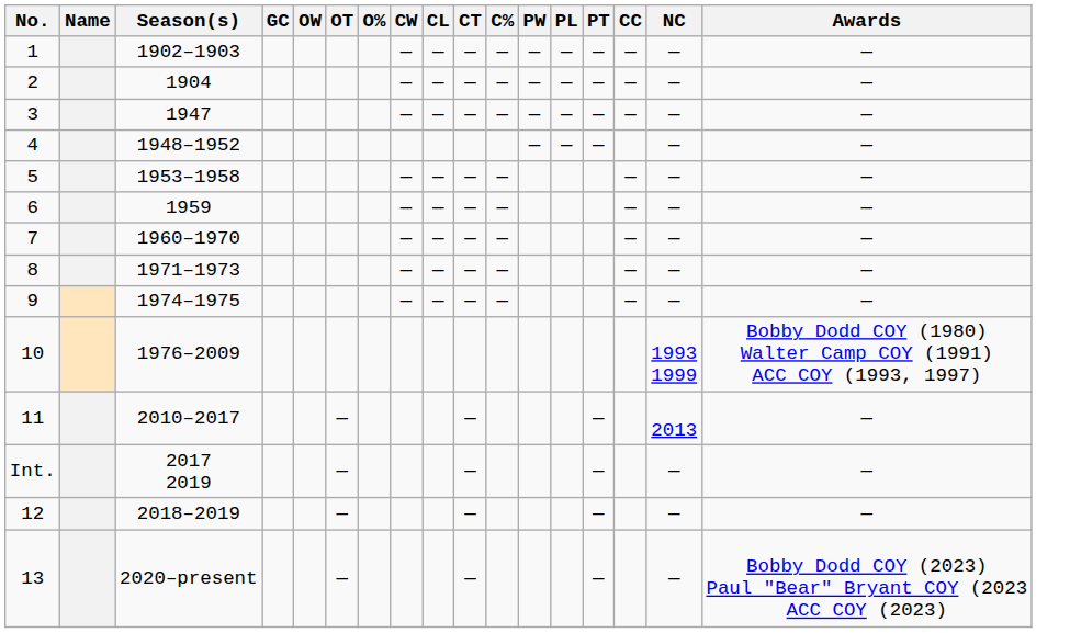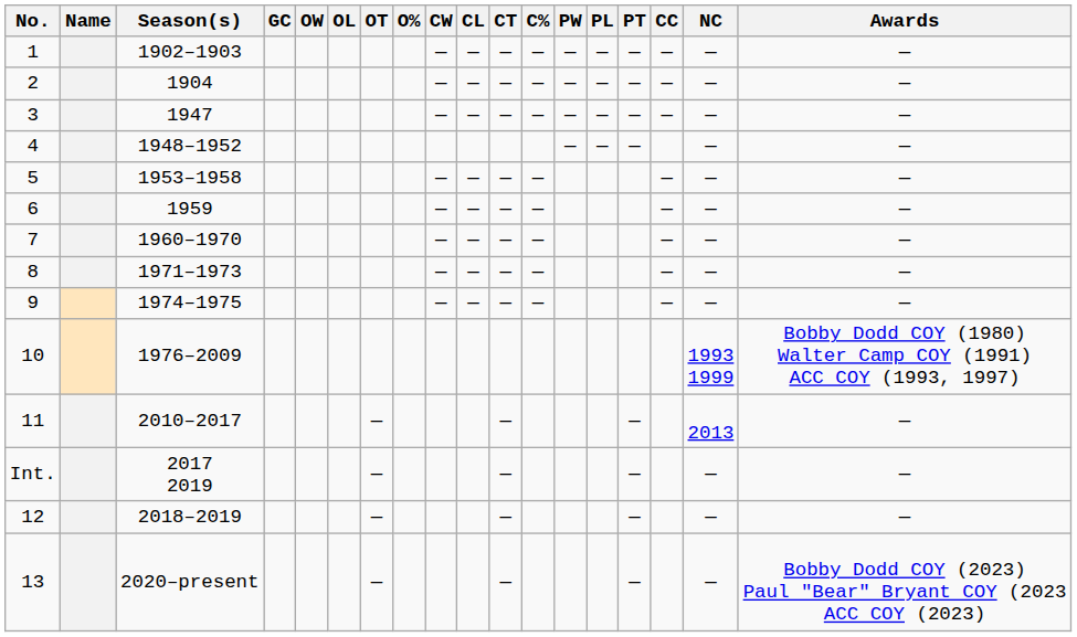+ column: OL
